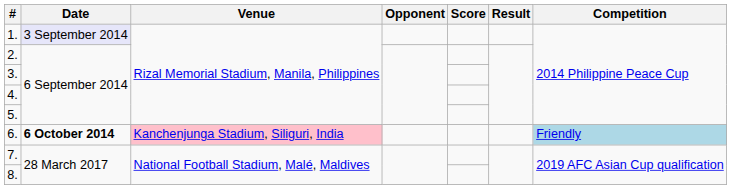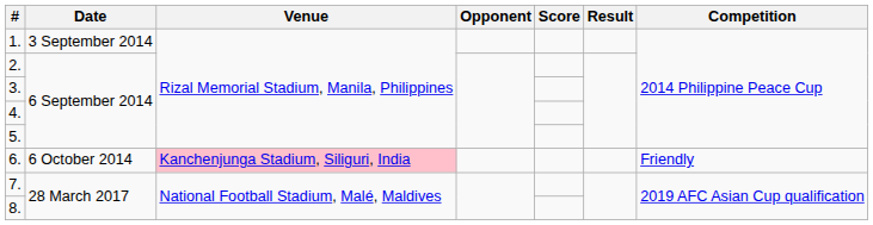1. | Date: lavender background -> no background
6. | Date: bold -> normal
6. | Competition: lightblue background -> no background
